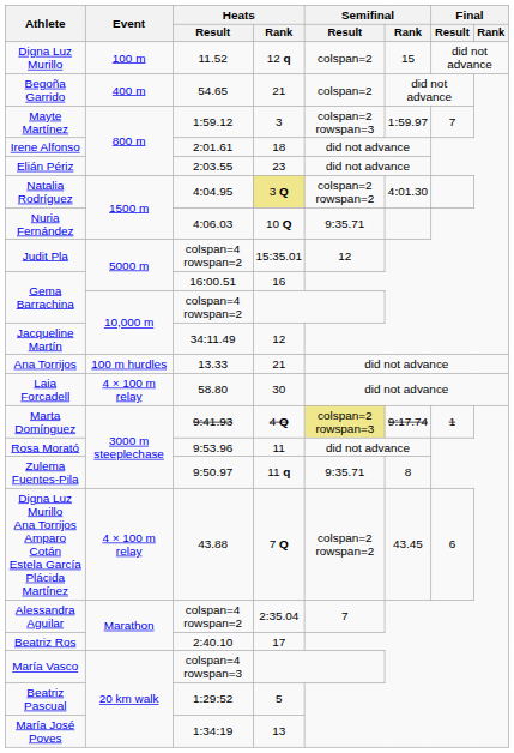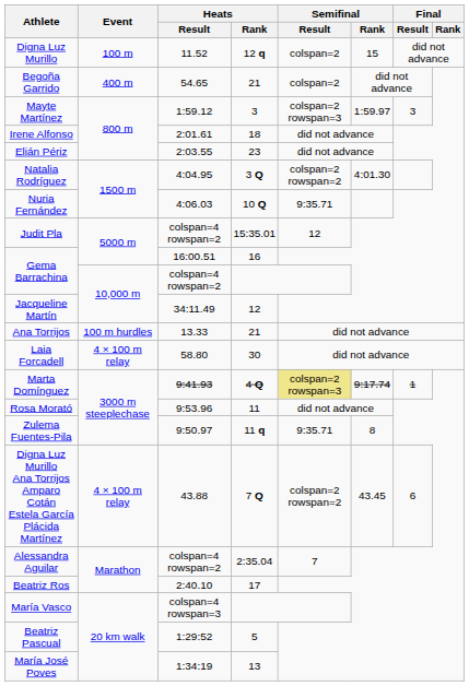Mayte Martínez | Final / Result: 7 -> 3
Natalia Rodríguez | Heats / Rank: khaki background -> no background
